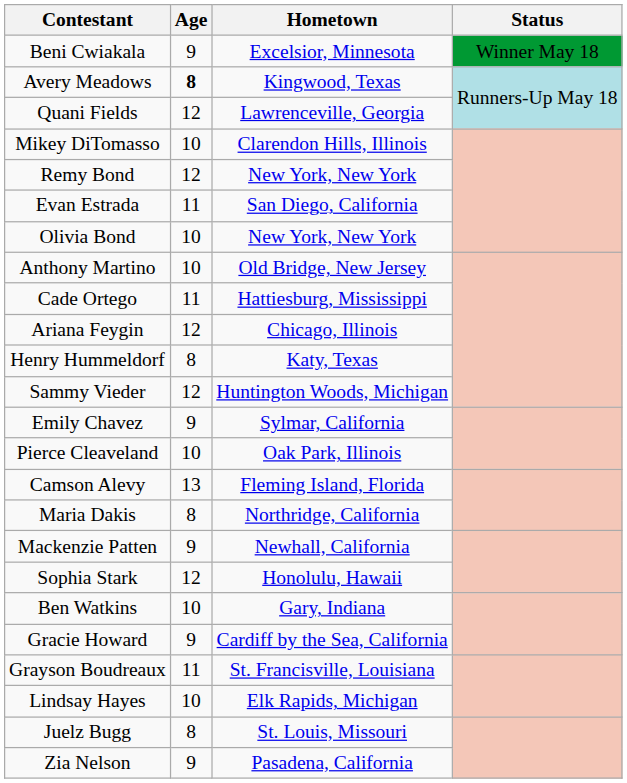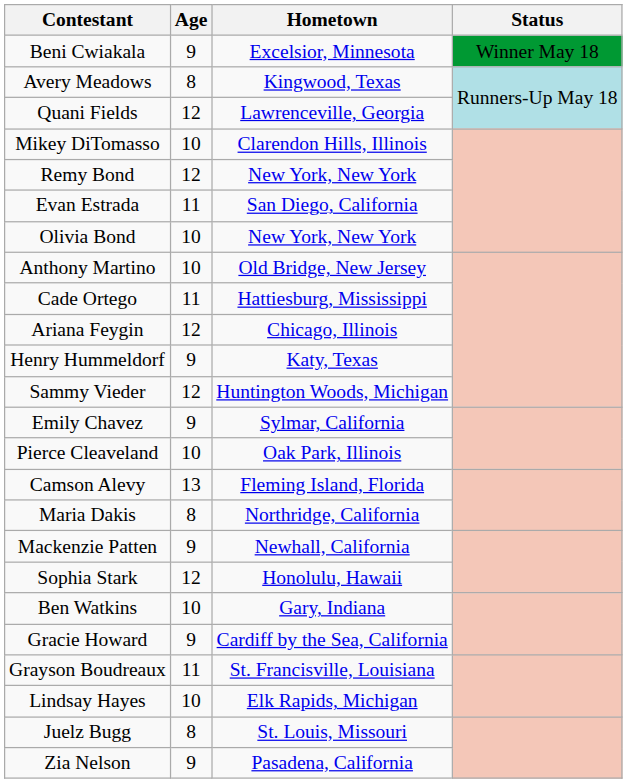Avery Meadows | Age: bold -> normal
Henry Hummeldorf | Age: 8 -> 9
